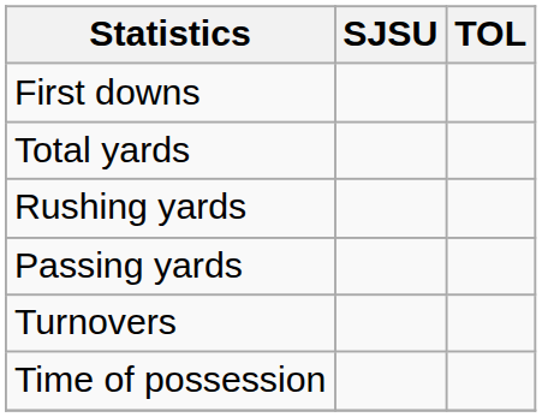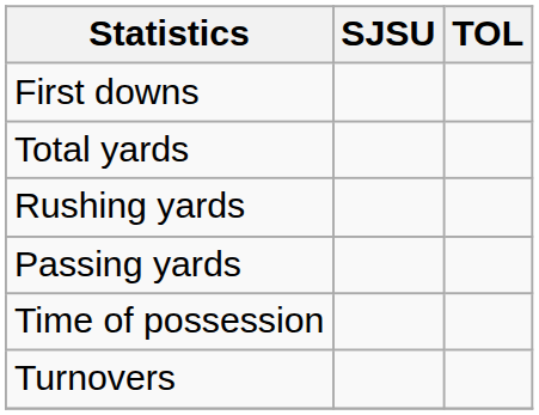rows swapped: Turnovers <-> Time of possession
